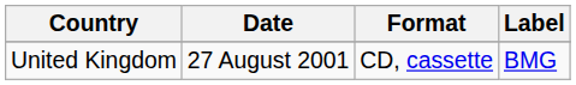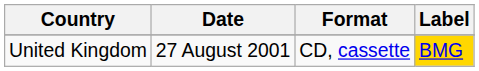United Kingdom | Label: no background -> gold background
